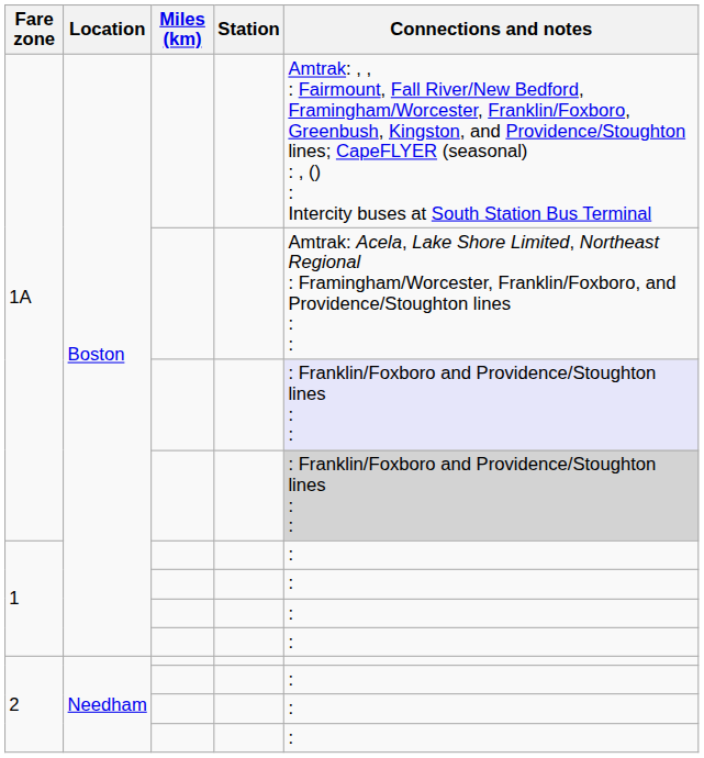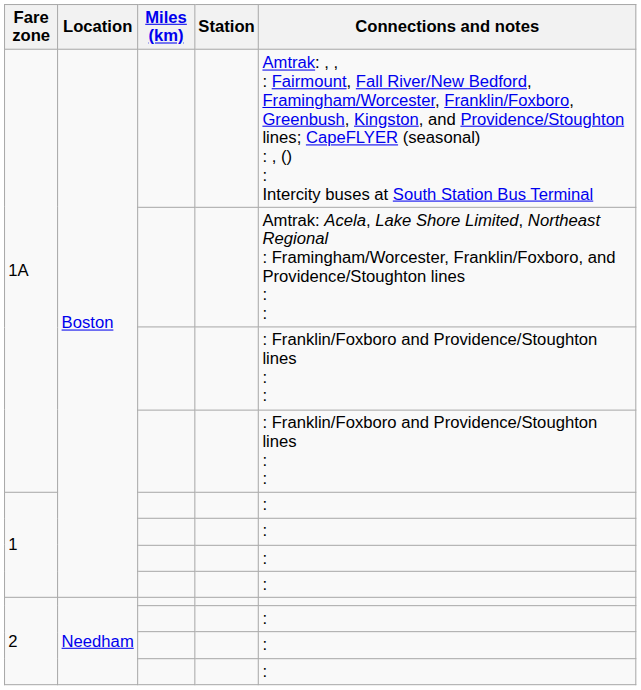row 4 | Connections and notes: lavender background -> no background
row 5 | Connections and notes: lightgrey background -> no background
